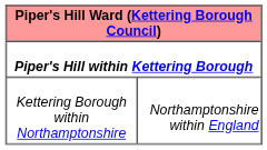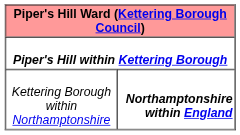Kettering Borough within Northamptonshire | column 2: normal -> bold
